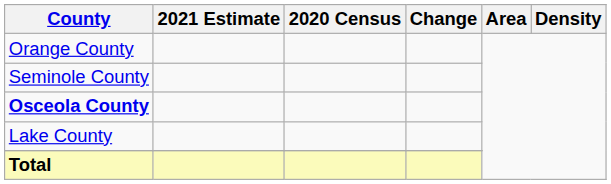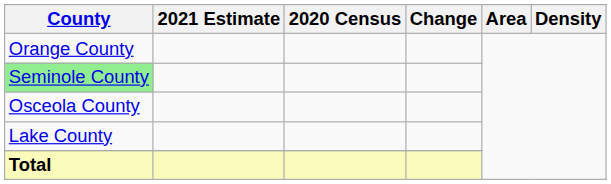Seminole County | County: no background -> lightgreen background
Osceola County | County: bold -> normal
